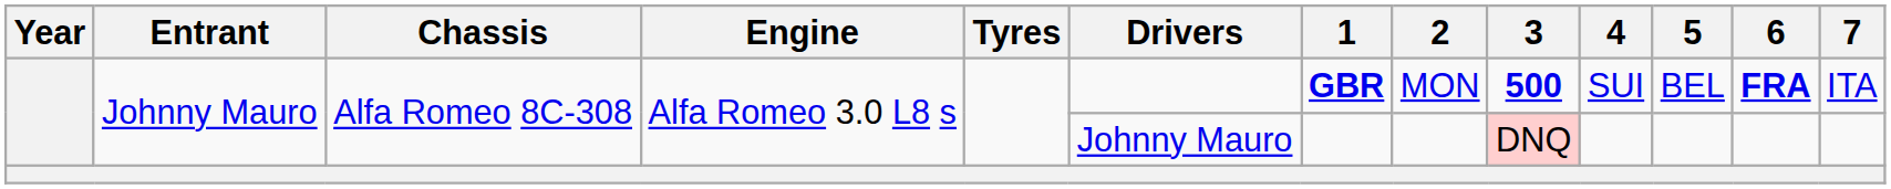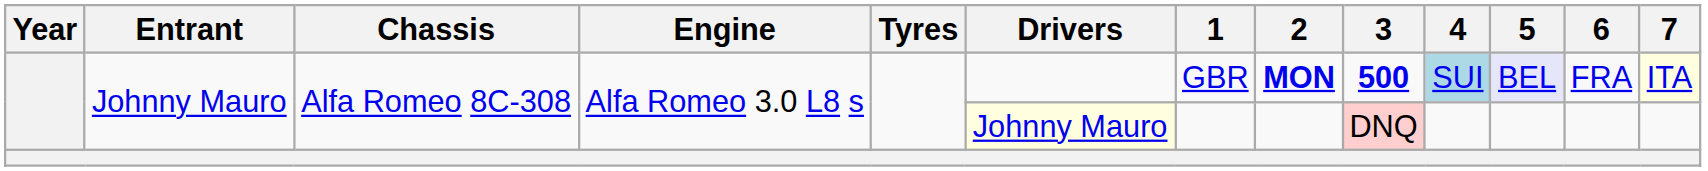row 2 | 1: bold -> normal
row 2 | 2: normal -> bold
row 2 | 4: no background -> lightblue background
row 2 | 5: no background -> lavender background
row 2 | 6: bold -> normal
row 2 | 7: no background -> lightyellow background
row 3 | Drivers: no background -> lightyellow background
